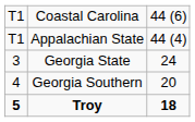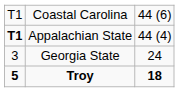Appalachian State | column 1: normal -> bold
- row: 4 | Georgia Southern | 20
